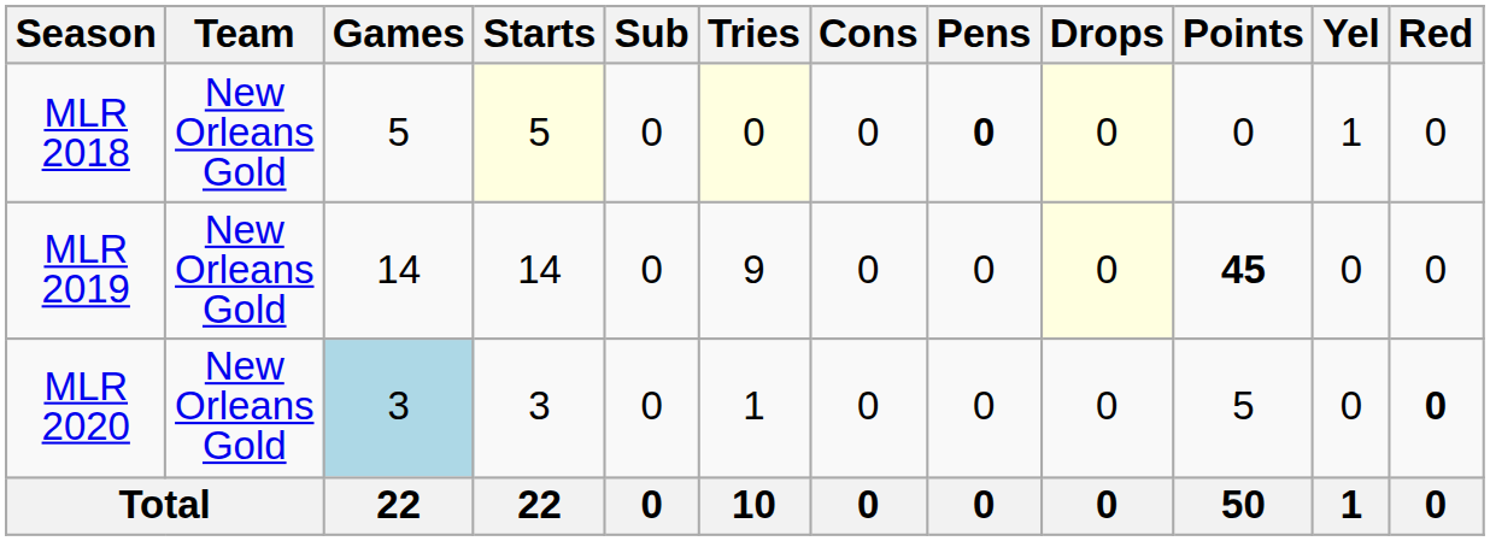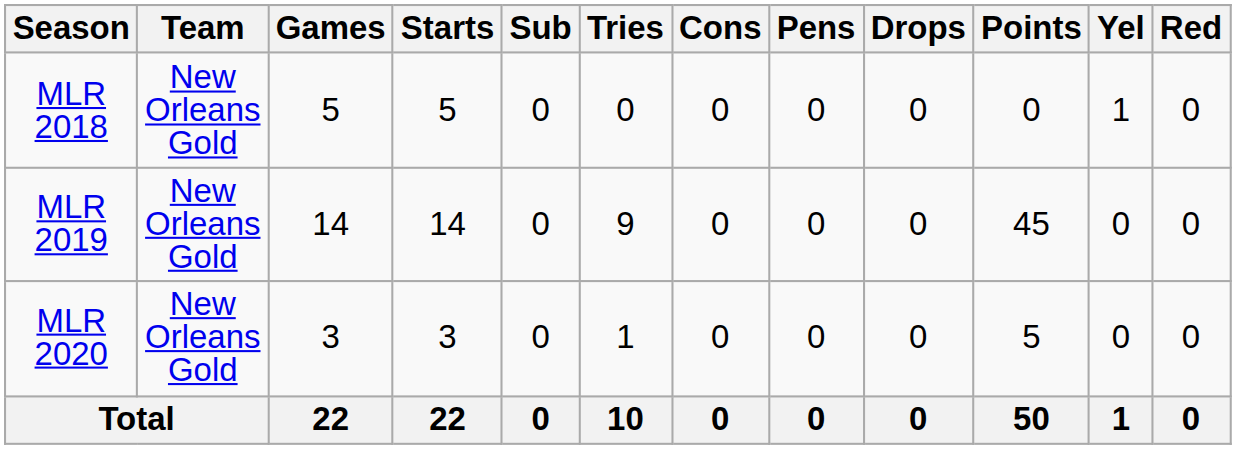MLR 2018 | Starts: lightyellow background -> no background
MLR 2018 | Tries: lightyellow background -> no background
MLR 2018 | Pens: bold -> normal
MLR 2018 | Drops: lightyellow background -> no background
MLR 2019 | Drops: lightyellow background -> no background
MLR 2019 | Points: bold -> normal
MLR 2020 | Games: lightblue background -> no background
MLR 2020 | Red: bold -> normal
